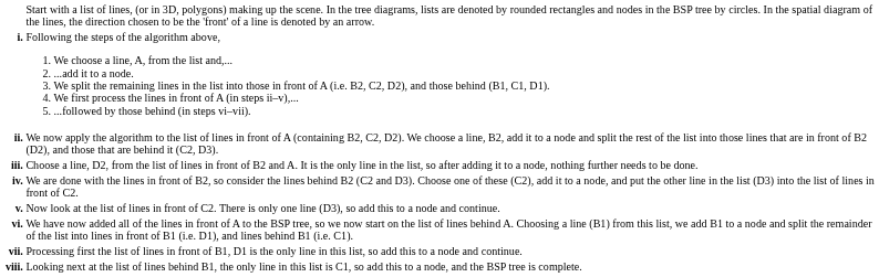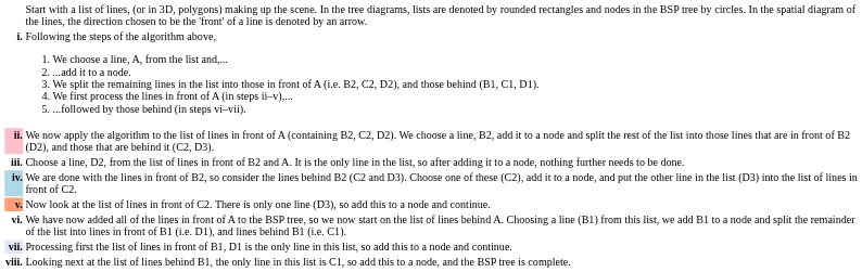ii. | column 1: no background -> pink background
iv. | column 1: no background -> lightblue background
v. | column 1: no background -> lightsalmon background
vii. | column 1: no background -> lavender background
